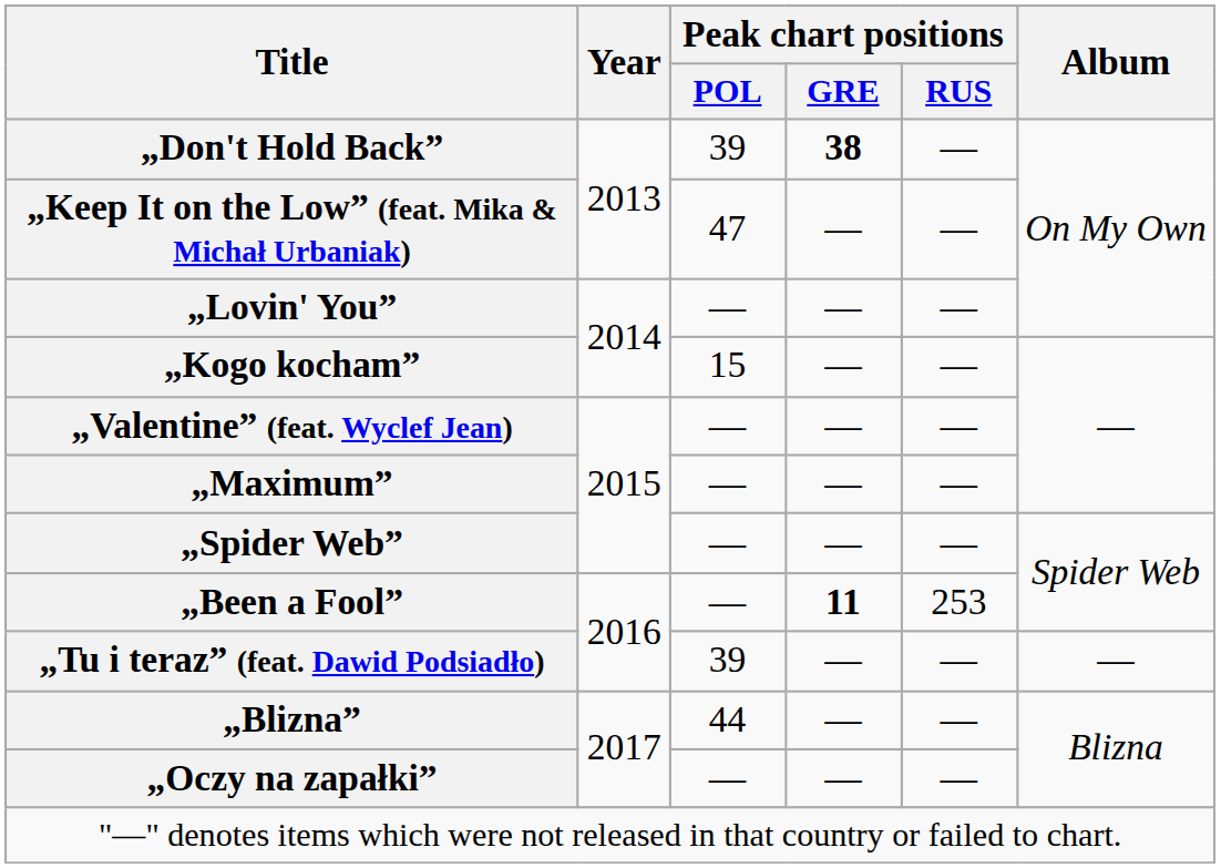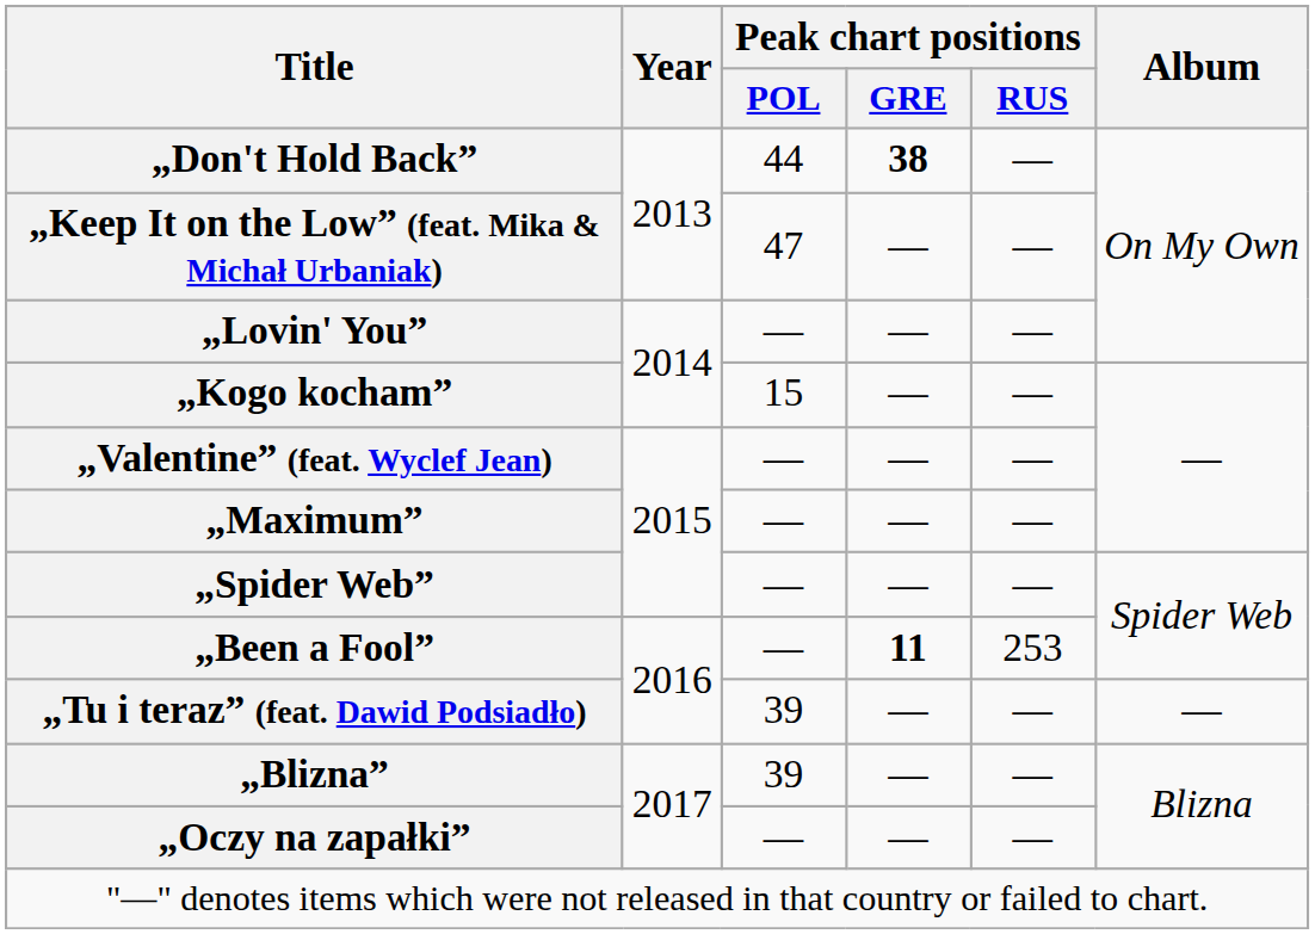„Don't Hold Back” | Peak chart positions / POL: 39 -> 44
„Blizna” | Peak chart positions / POL: 44 -> 39
